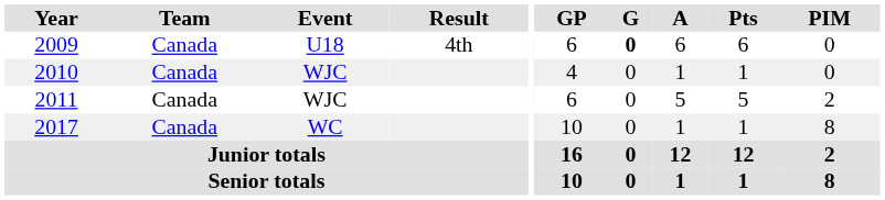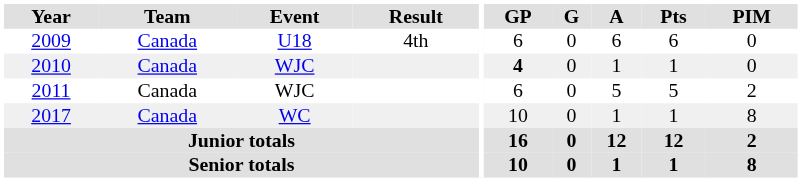2009 | G: bold -> normal
2010 | GP: normal -> bold
